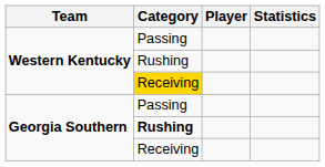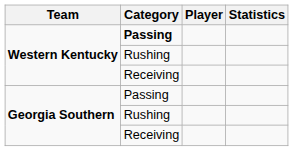Western Kentucky / Passing | Category: normal -> bold
Western Kentucky / Receiving | Category: gold background -> no background
Georgia Southern / Rushing | Category: bold -> normal
